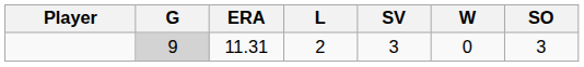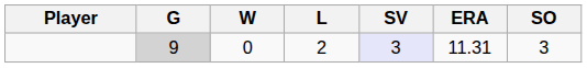columns swapped: W <-> ERA
row 2 | SV: no background -> lavender background
